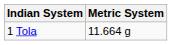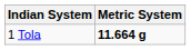1 Tola | Metric System: normal -> bold
